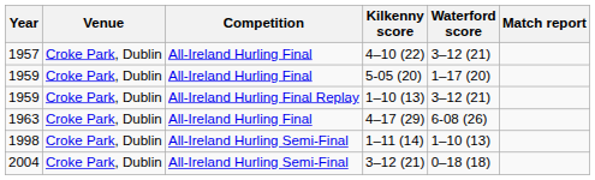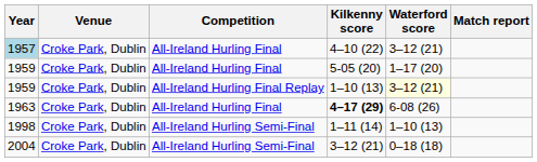row 2 | Year: no background -> lightblue background
row 4 | Waterford score: no background -> lightyellow background
row 5 | Kilkenny score: normal -> bold
